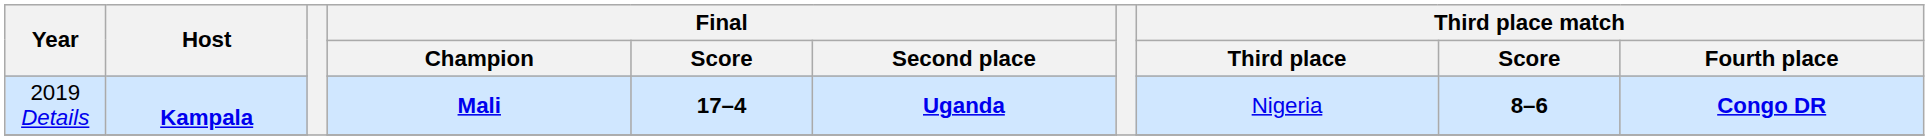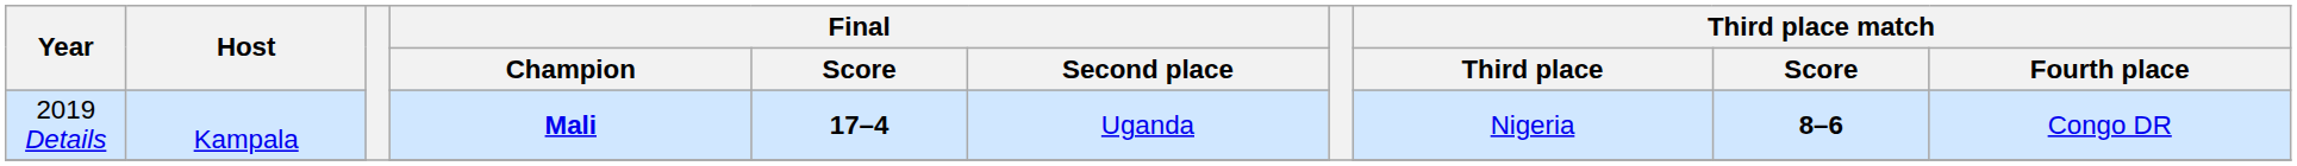2019 Details | Host: bold -> normal
2019 Details | Final / Second place: bold -> normal
2019 Details | Third place match / Fourth place: bold -> normal
